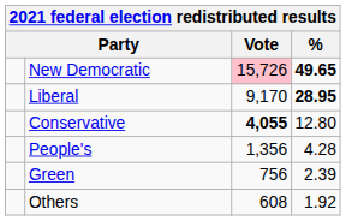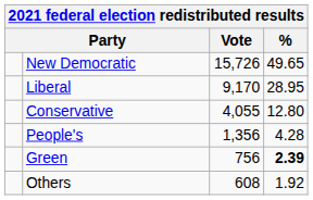New Democratic | Vote: pink background -> no background
New Democratic | %: bold -> normal
Liberal | %: bold -> normal
Conservative | Vote: bold -> normal
Green | %: normal -> bold
